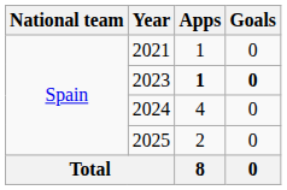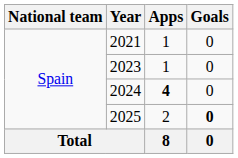2023 | Apps: bold -> normal
2023 | Goals: bold -> normal
2024 | Apps: normal -> bold
2025 | Goals: normal -> bold
